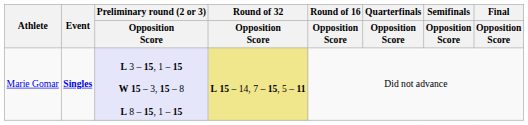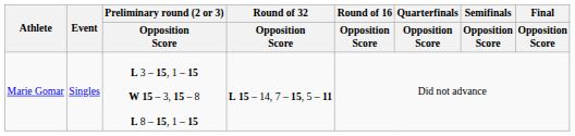Marie Gomar | Event: bold -> normal
Marie Gomar | Preliminary round (2 or 3) / Opposition Score: lavender background -> no background
Marie Gomar | Round of 32 / Opposition Score: khaki background -> no background
